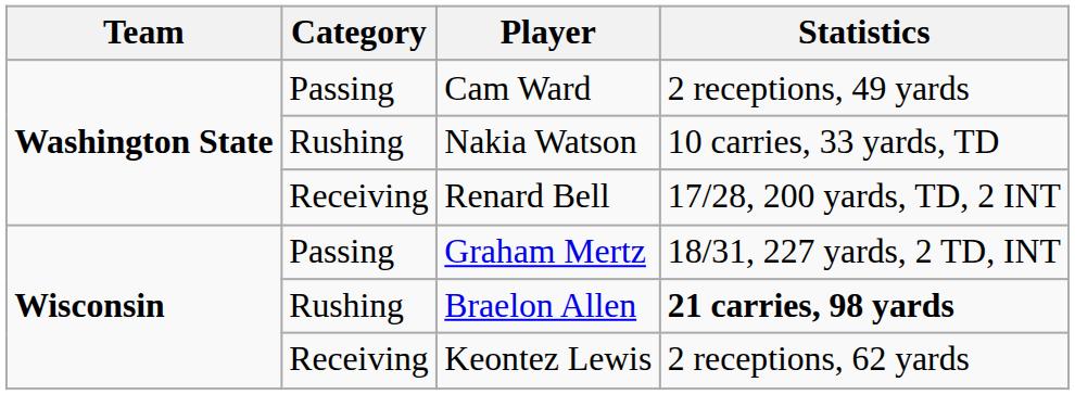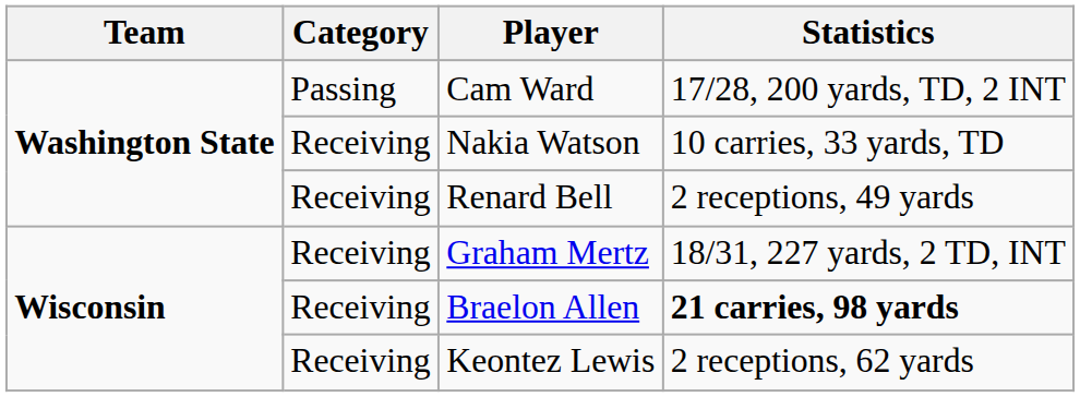Cam Ward | Statistics: 2 receptions, 49 yards -> 17/28, 200 yards, TD, 2 INT
Nakia Watson | Category: Rushing -> Receiving
Renard Bell | Statistics: 17/28, 200 yards, TD, 2 INT -> 2 receptions, 49 yards
Graham Mertz | Category: Passing -> Receiving
Braelon Allen | Category: Rushing -> Receiving
